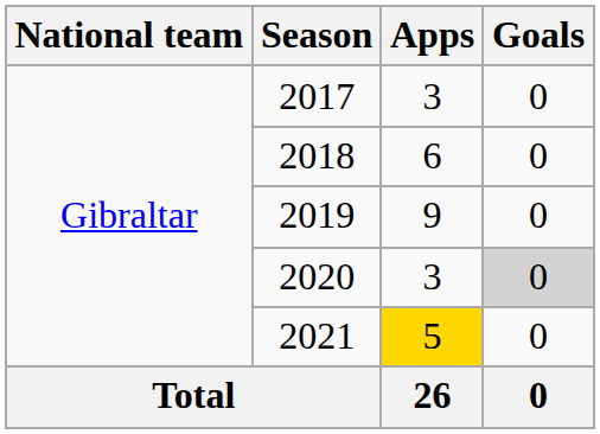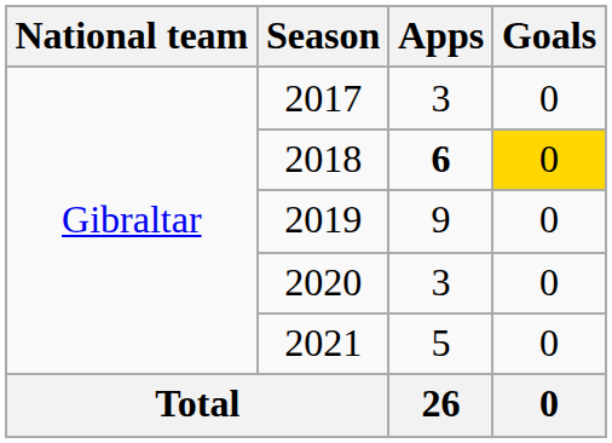2018 | Apps: normal -> bold
2018 | Goals: no background -> gold background
2020 | Goals: lightgrey background -> no background
2021 | Apps: gold background -> no background
